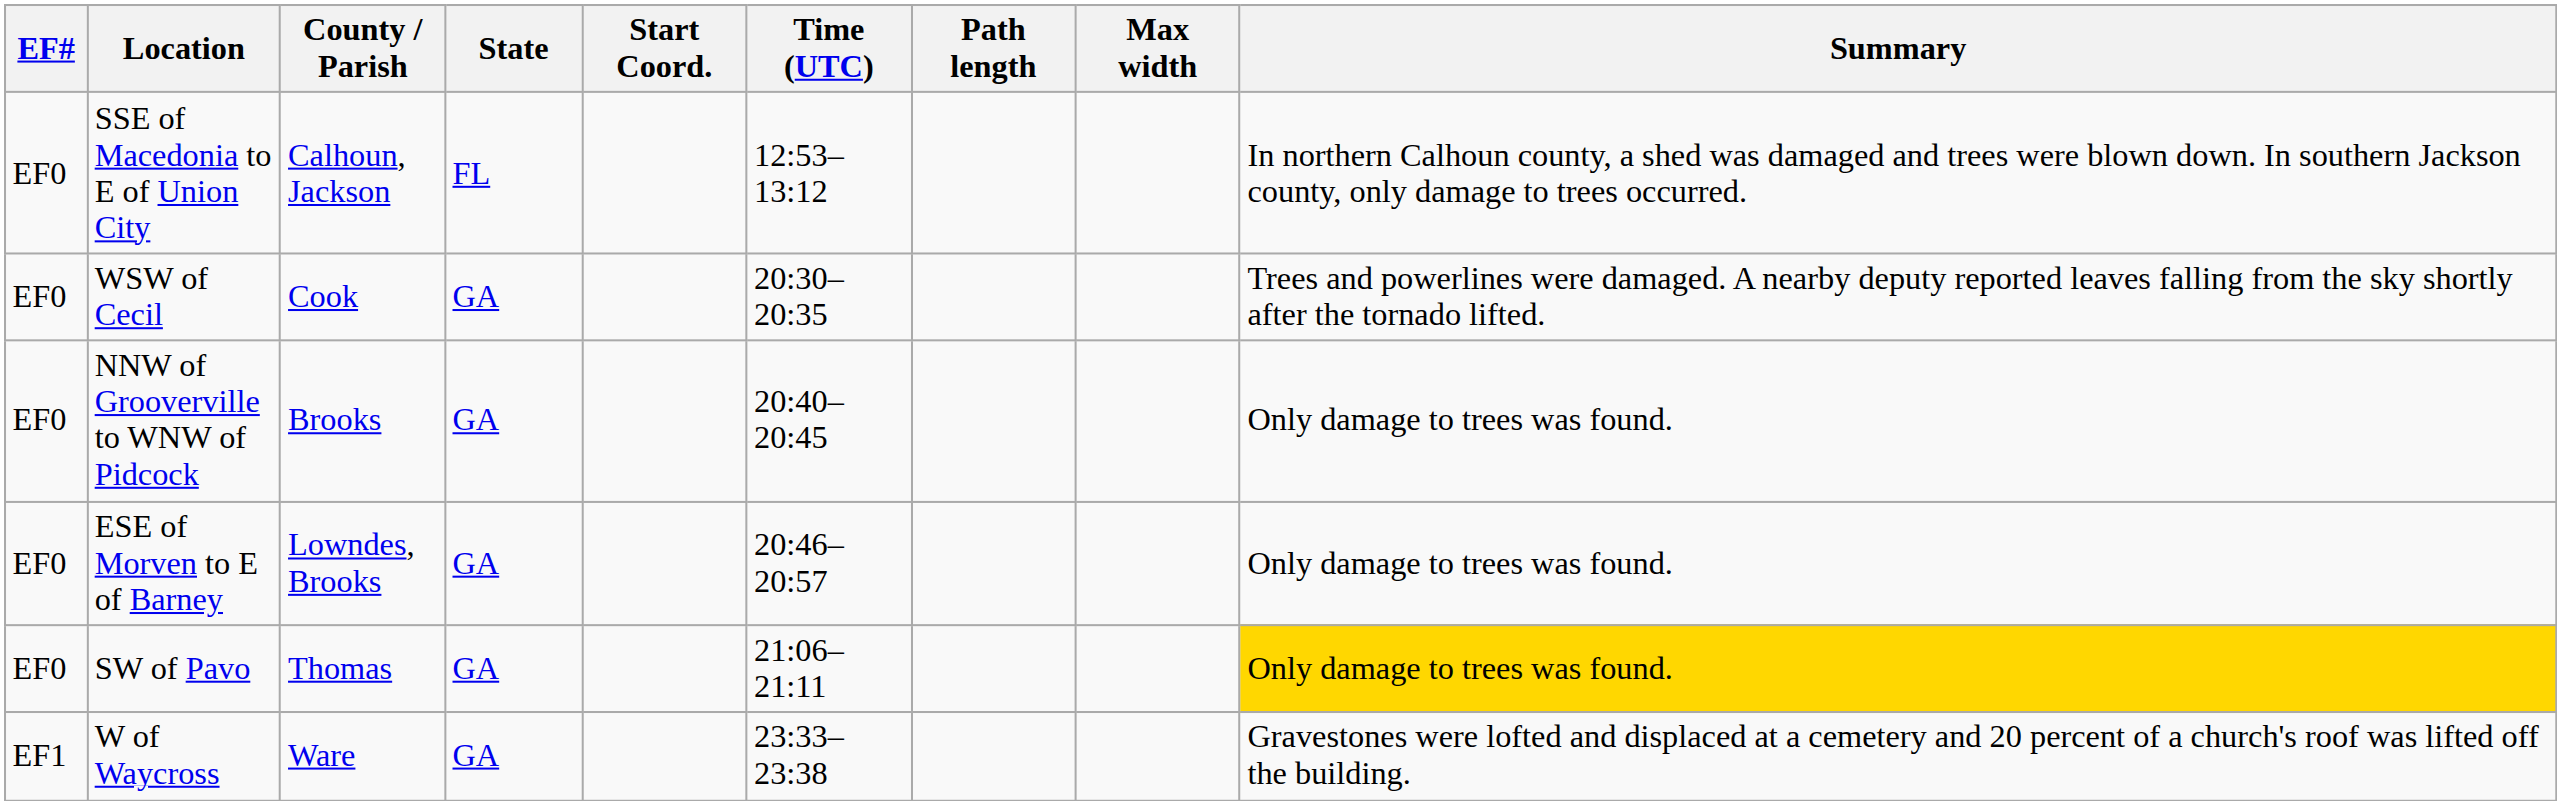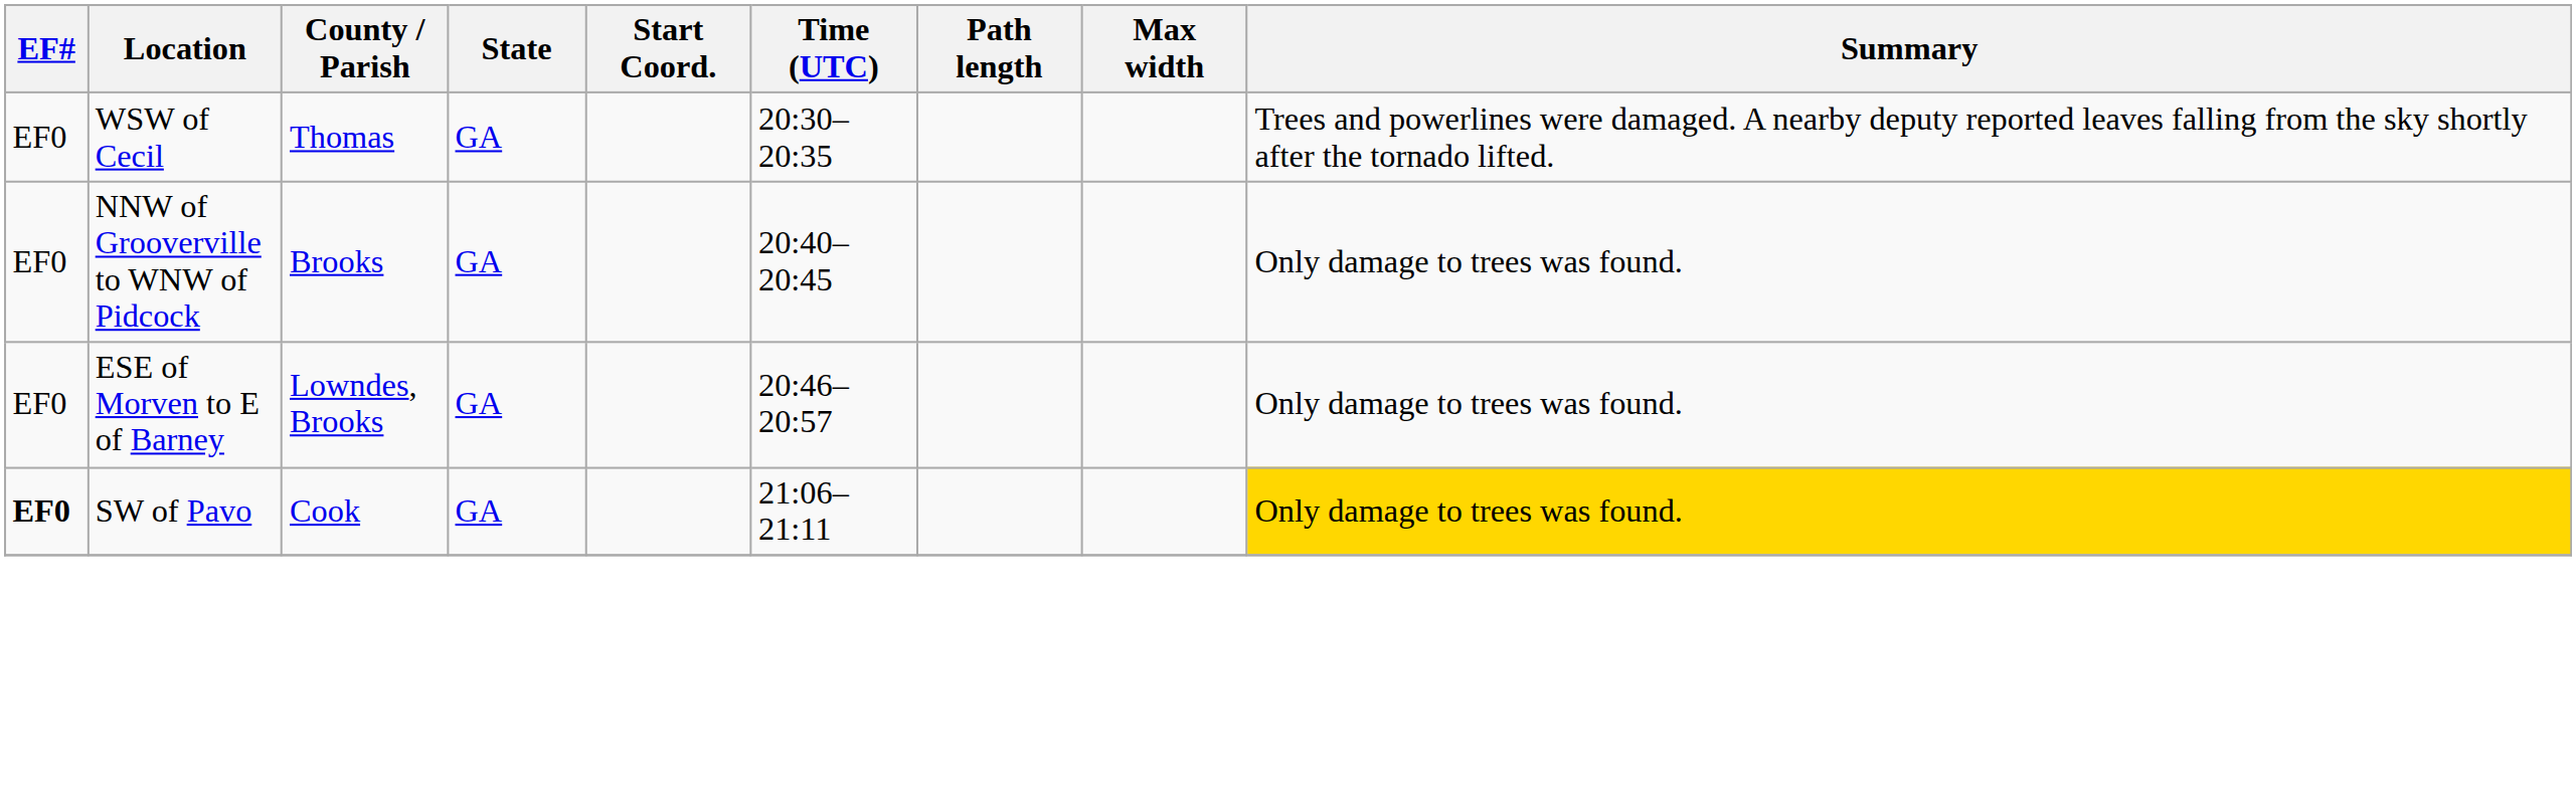- row: EF0 | SSE of Macedonia to E of Union City | Calhoun, Jackson | FL | 12:53–13:12 | In northern Calhoun county, a shed was damaged and trees were blown down. In southern Jackson county, only damage to trees occurred.
WSW of Cecil | County / Parish: Cook -> Thomas
SW of Pavo | EF#: normal -> bold
SW of Pavo | County / Parish: Thomas -> Cook
- row: EF1 | W of Waycross | Ware | GA | 23:33–23:38 | Gravestones were lofted and displaced at a cemetery and 20 percent of a church's roof was lifted off the building.
